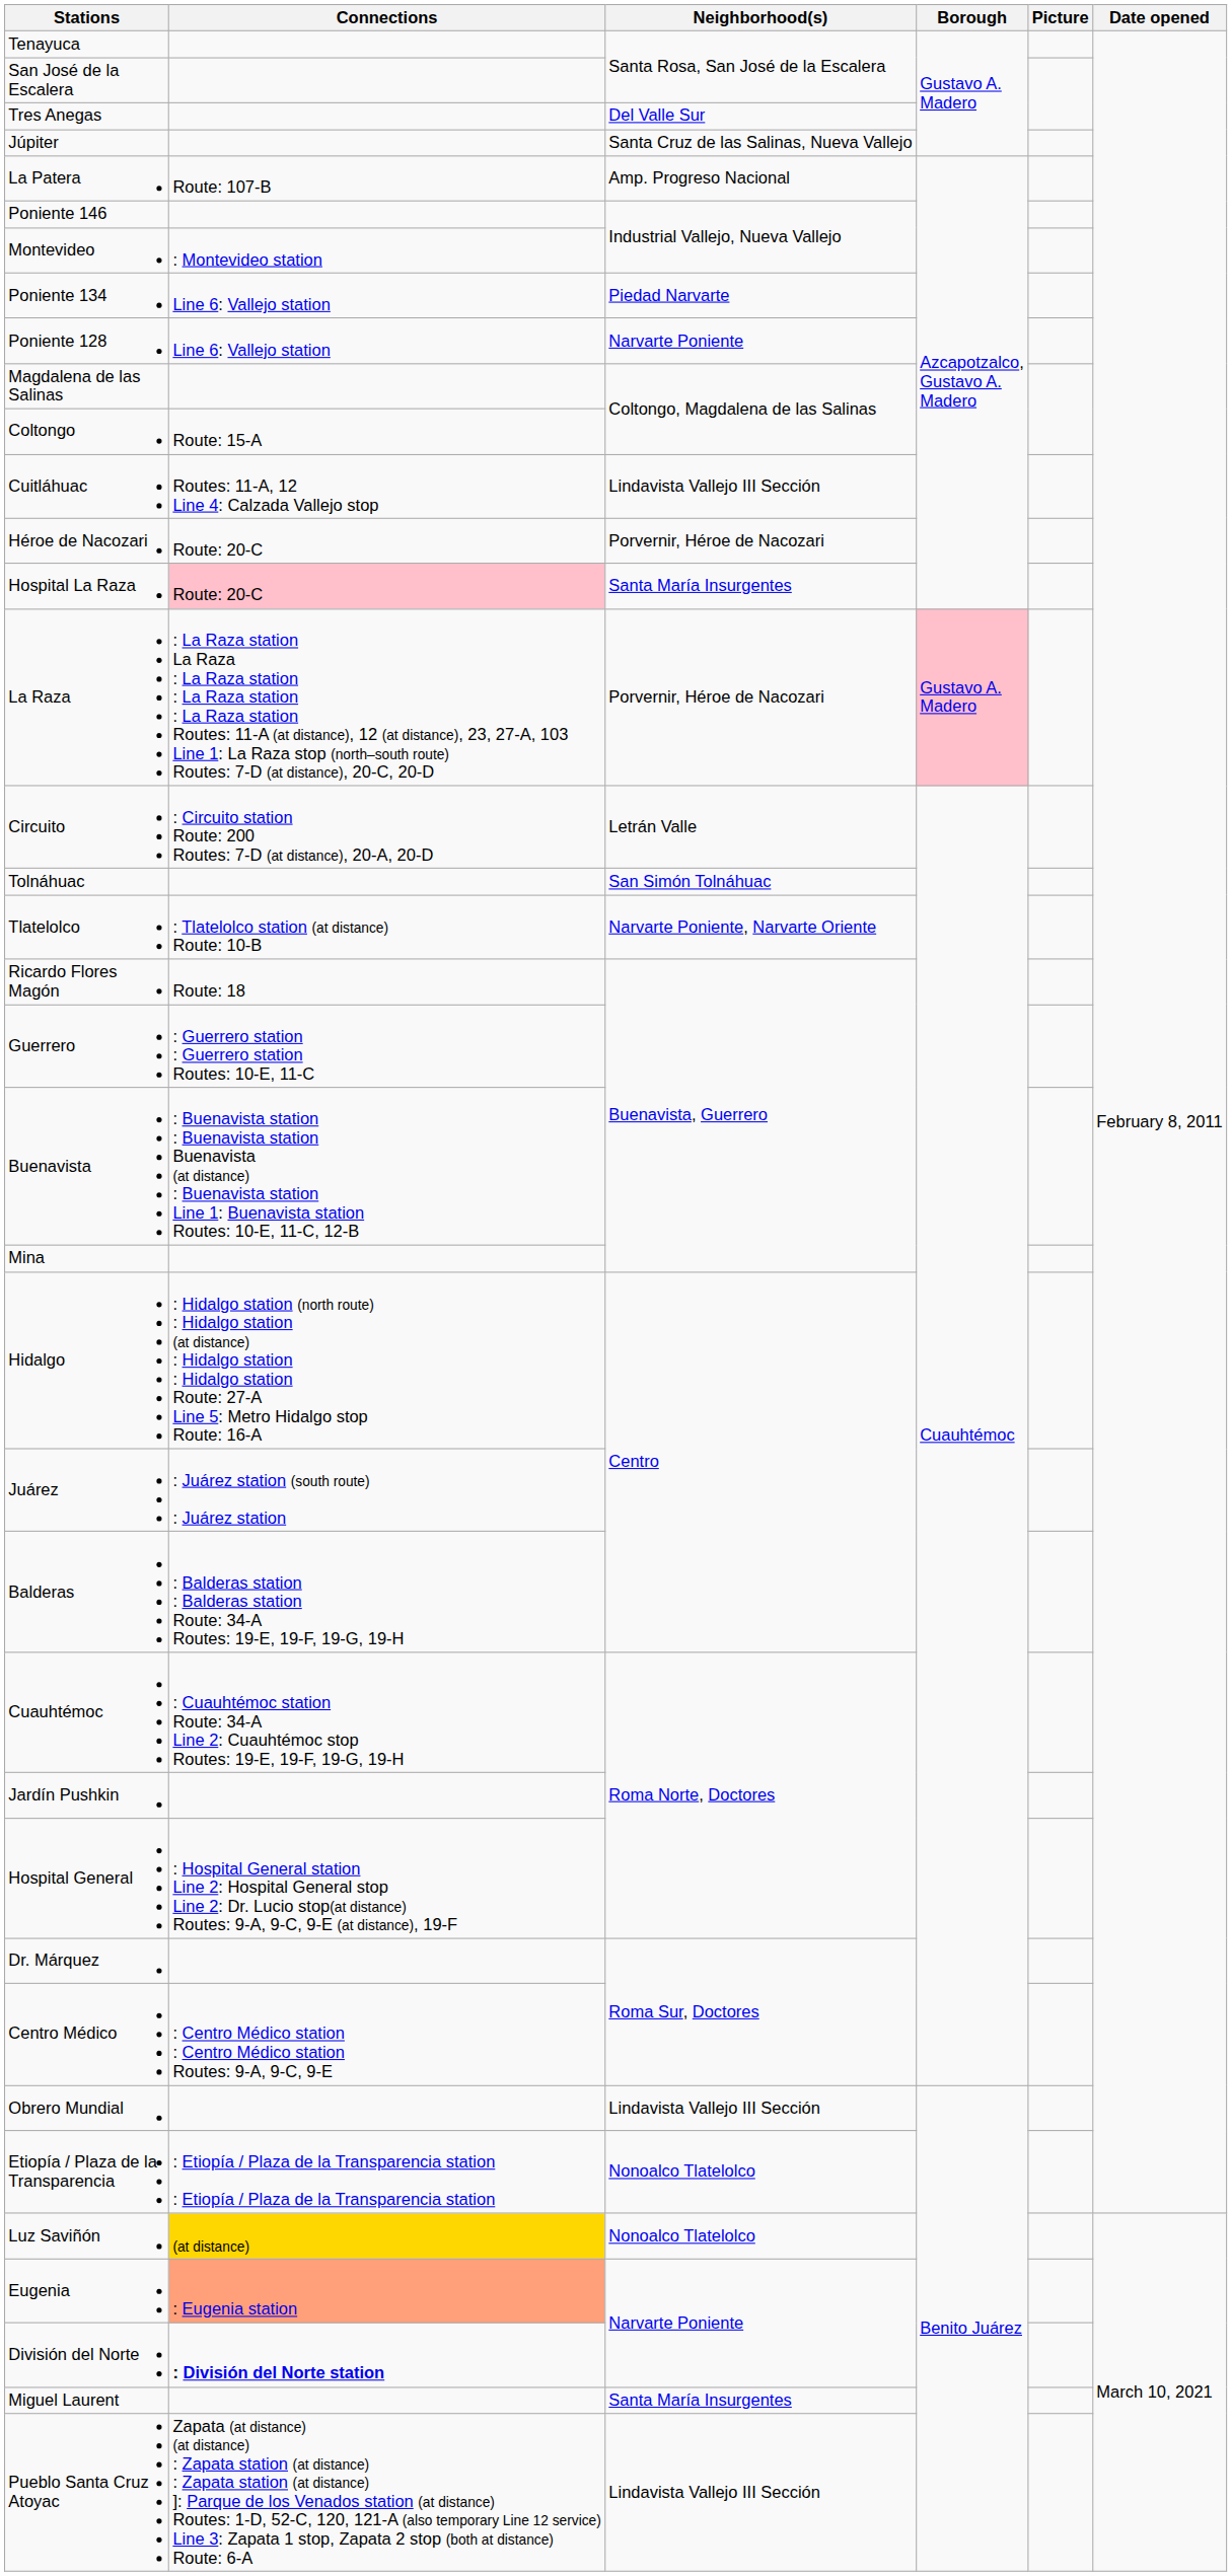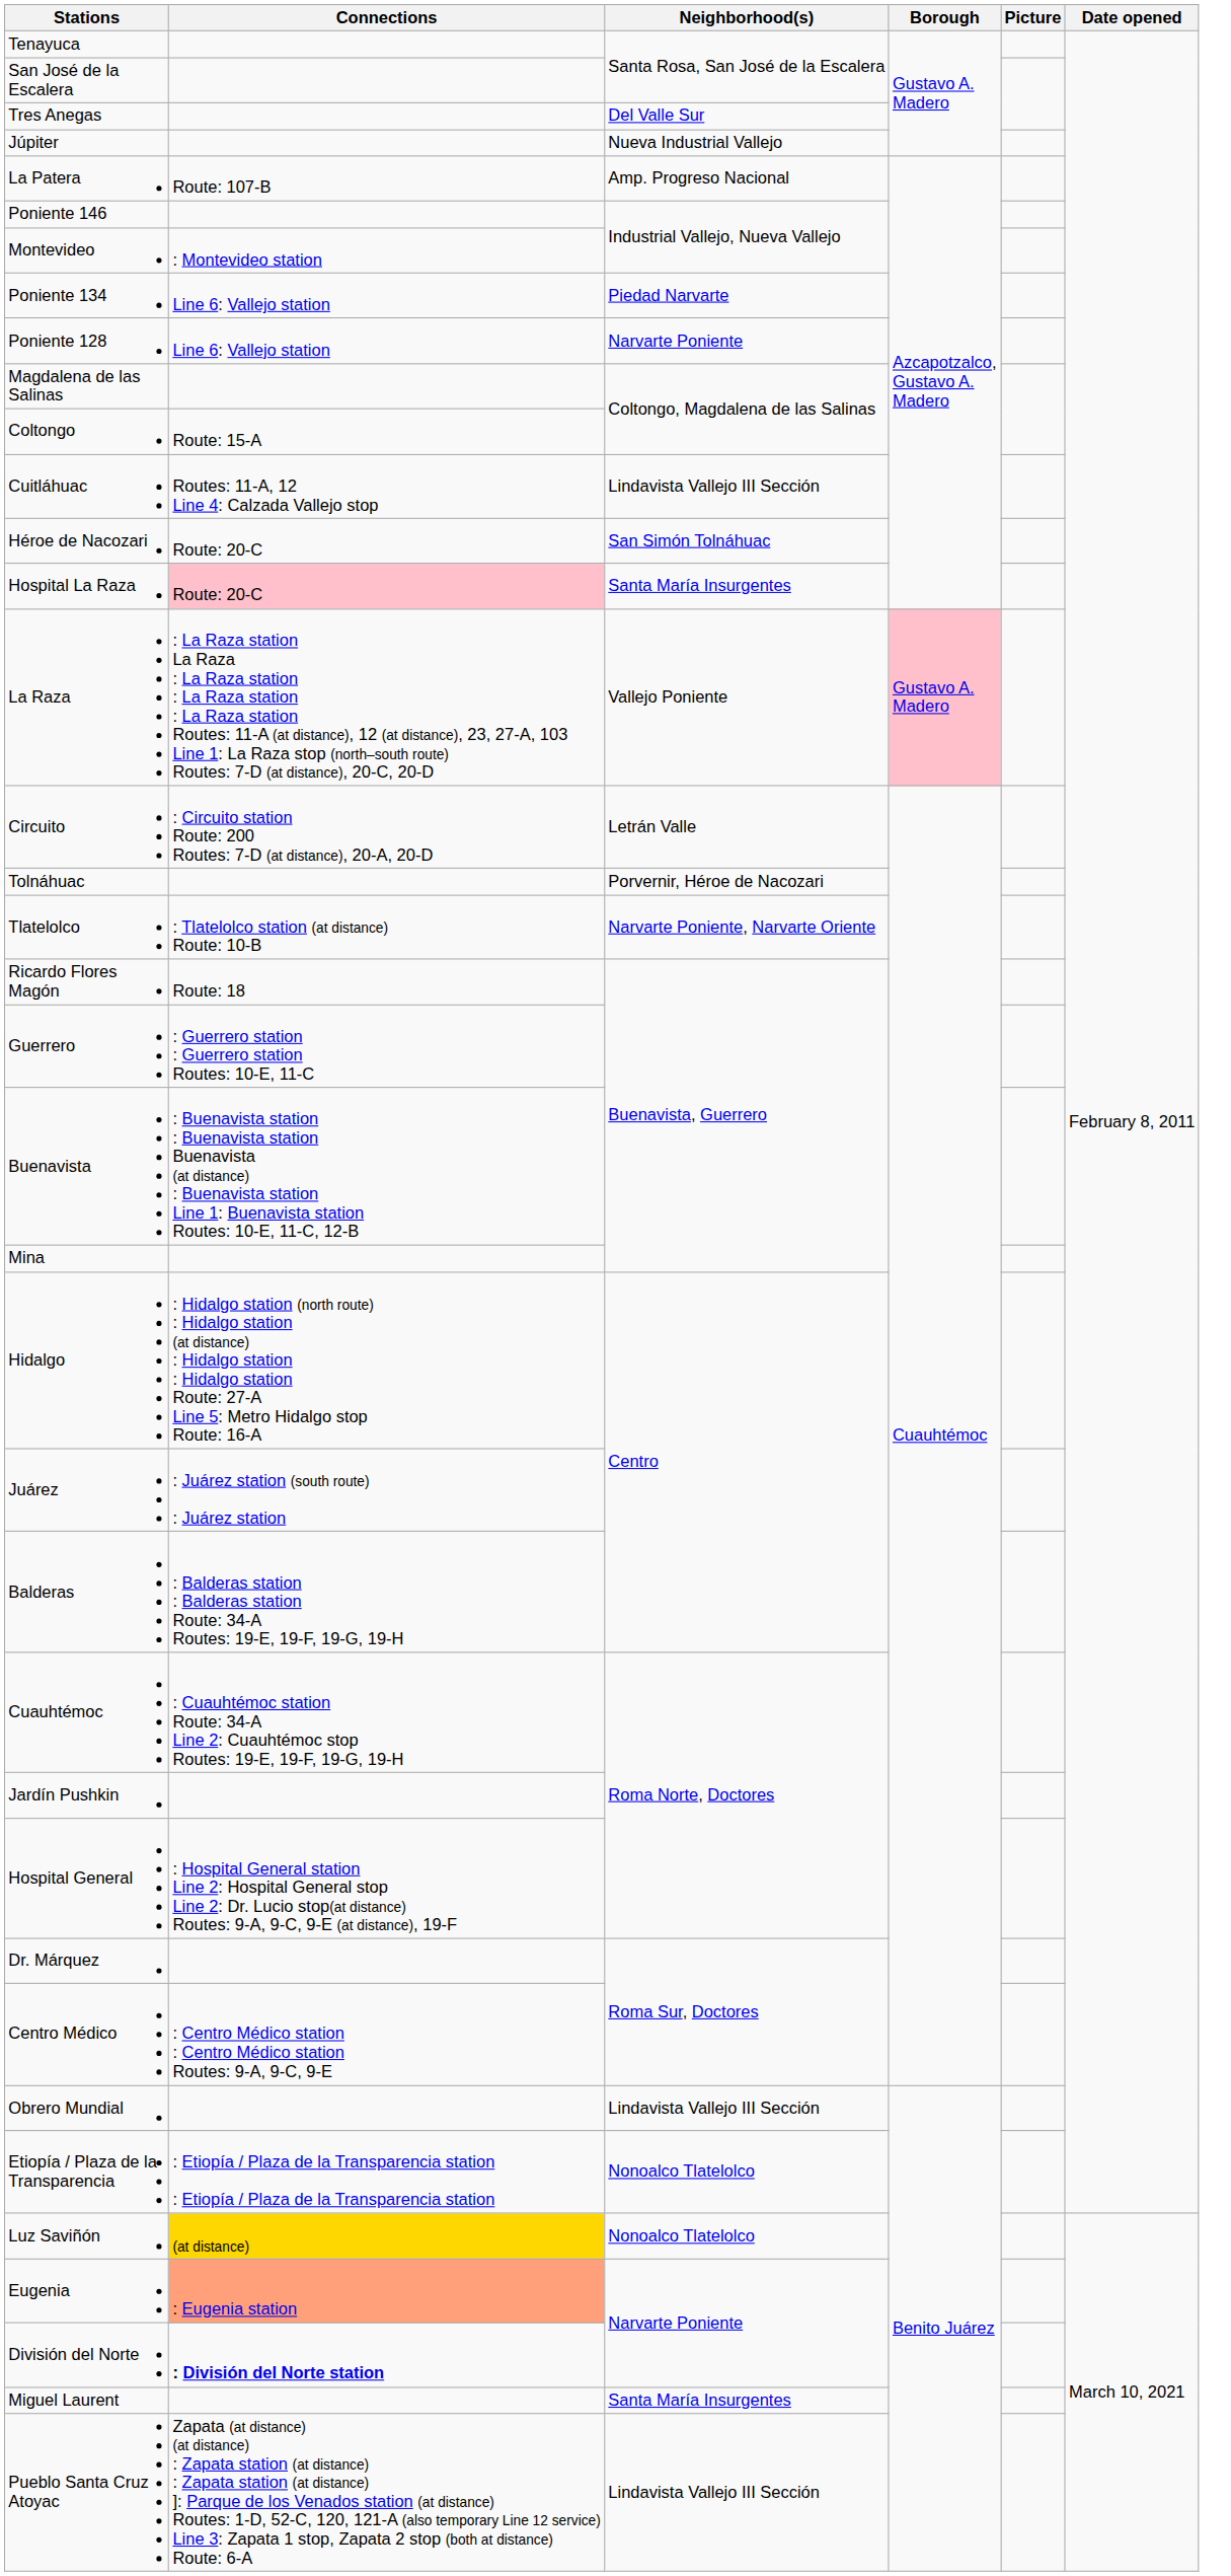Júpiter | Neighborhood(s): Santa Cruz de las Salinas, Nueva Vallejo -> Nueva Industrial Vallejo
Héroe de Nacozari | Neighborhood(s): Porvernir, Héroe de Nacozari -> San Simón Tolnáhuac
La Raza | Neighborhood(s): Porvernir, Héroe de Nacozari -> Vallejo Poniente
Tolnáhuac | Neighborhood(s): San Simón Tolnáhuac -> Porvernir, Héroe de Nacozari
